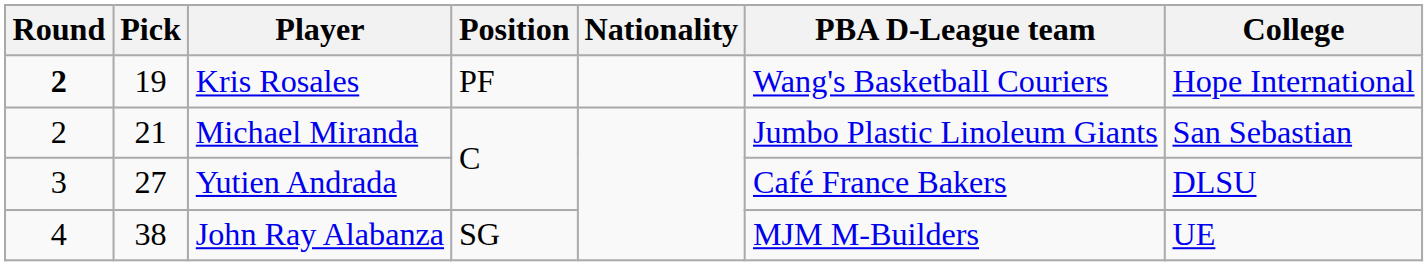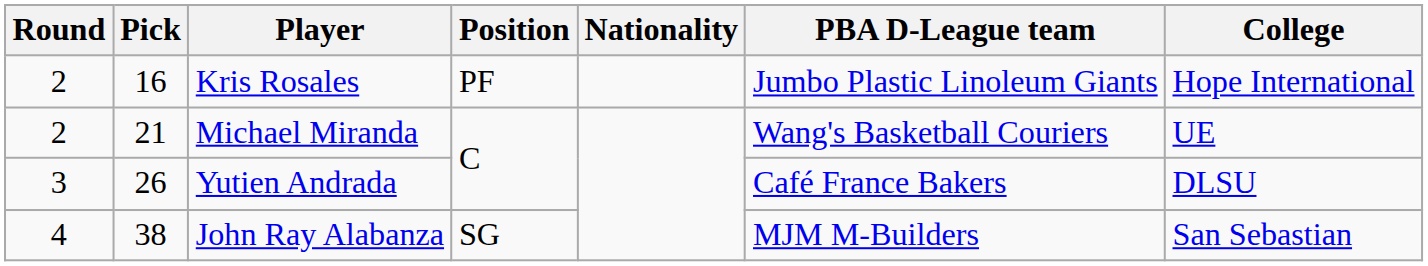Kris Rosales | Round: bold -> normal
Kris Rosales | Pick: 19 -> 16
Kris Rosales | PBA D-League team: Wang's Basketball Couriers -> Jumbo Plastic Linoleum Giants
Michael Miranda | PBA D-League team: Jumbo Plastic Linoleum Giants -> Wang's Basketball Couriers
Michael Miranda | College: San Sebastian -> UE
Yutien Andrada | Pick: 27 -> 26
John Ray Alabanza | College: UE -> San Sebastian
